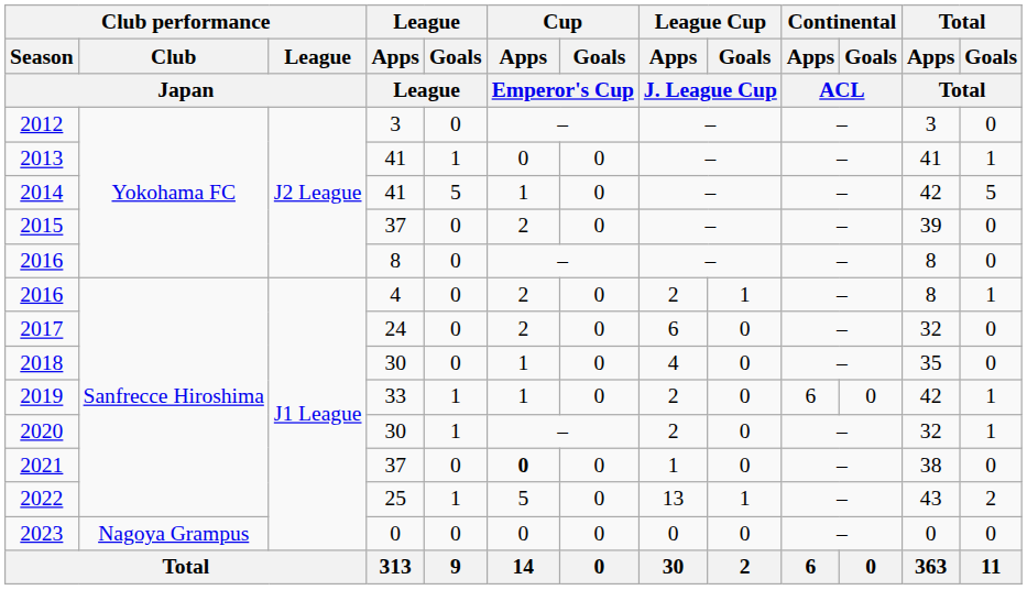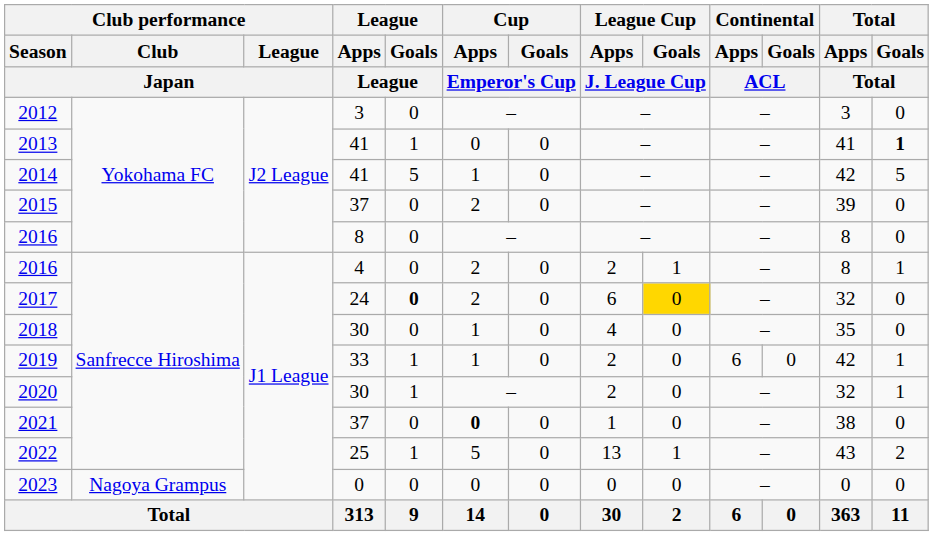2013 | Total / Goals / Total: normal -> bold
2017 | League / Goals / League: normal -> bold
2017 | League Cup / Goals / J. League Cup: no background -> gold background
